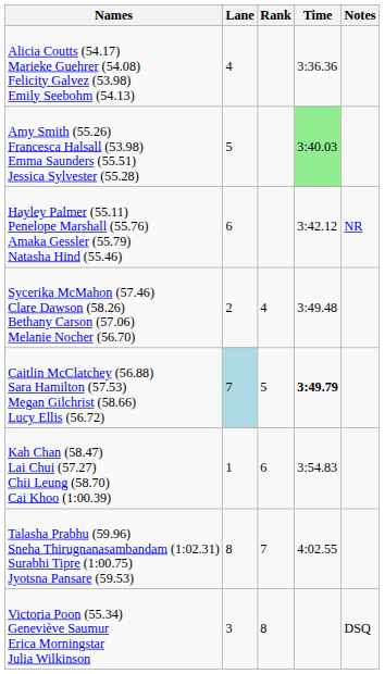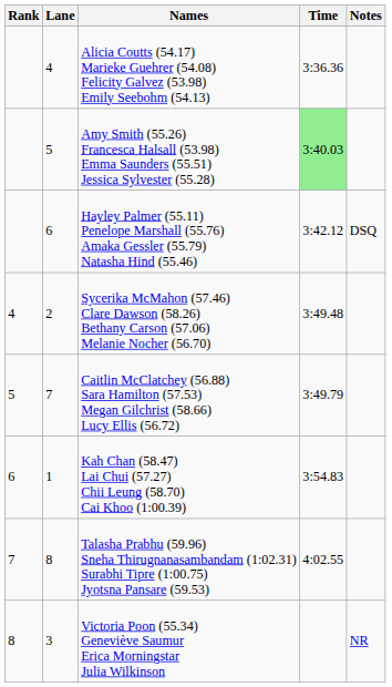columns swapped: Rank <-> Names
row 4 | Notes: NR -> DSQ
row 6 | Lane: lightblue background -> no background
row 6 | Time: bold -> normal
row 9 | Notes: DSQ -> NR
